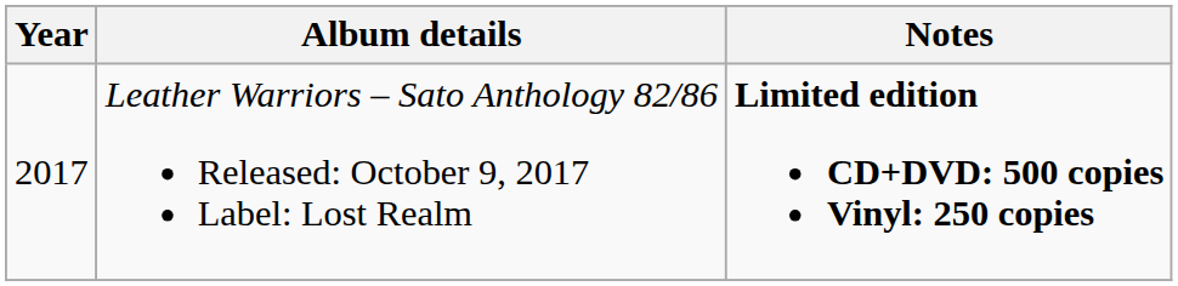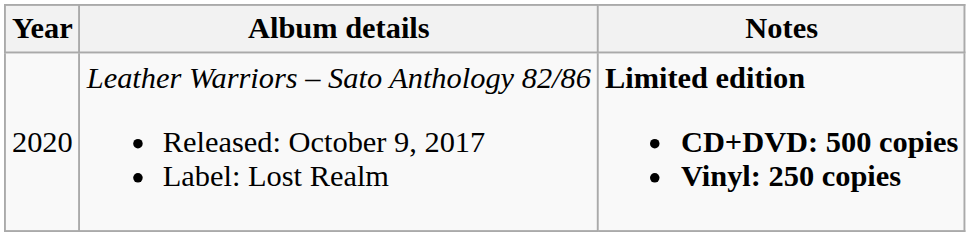row 2 | Year: 2017 -> 2020
